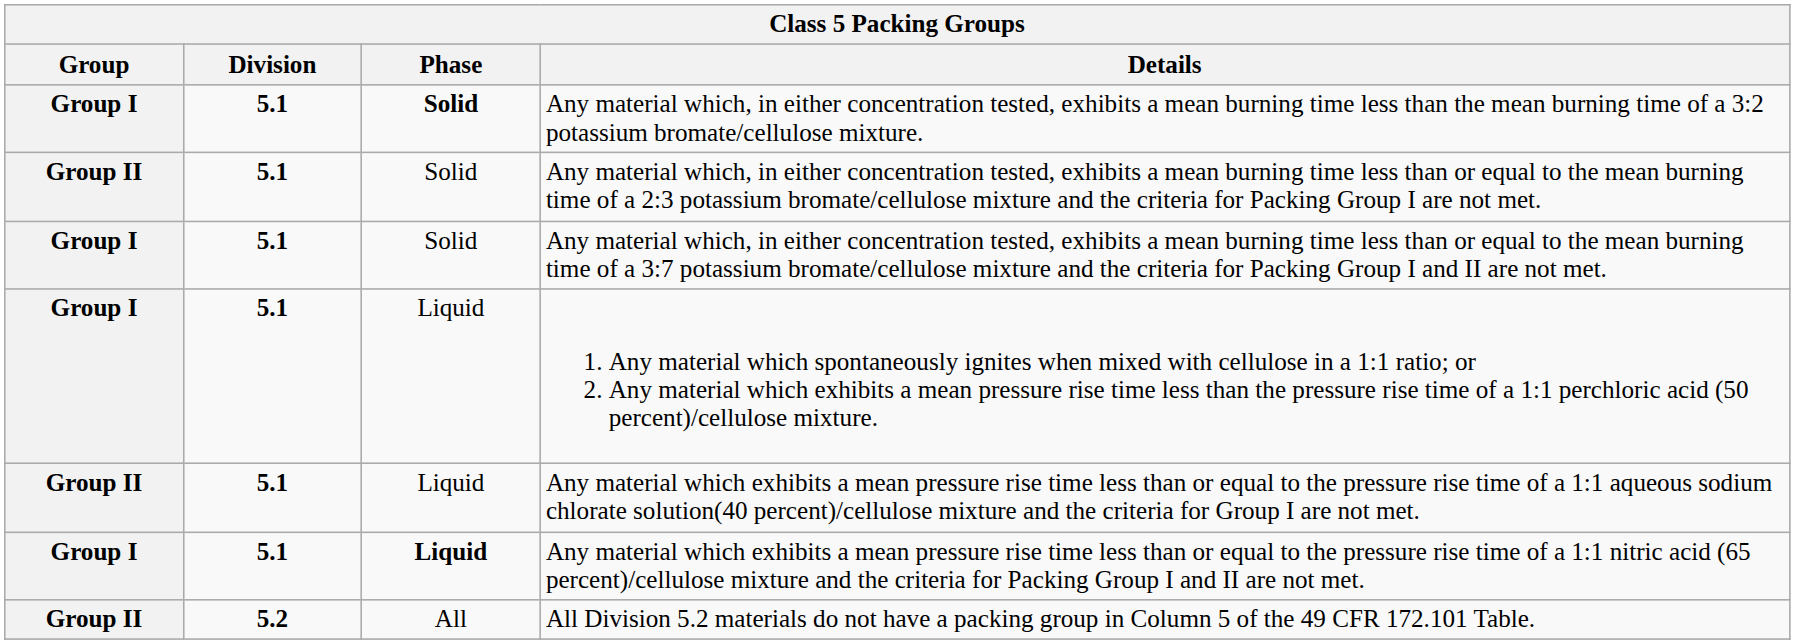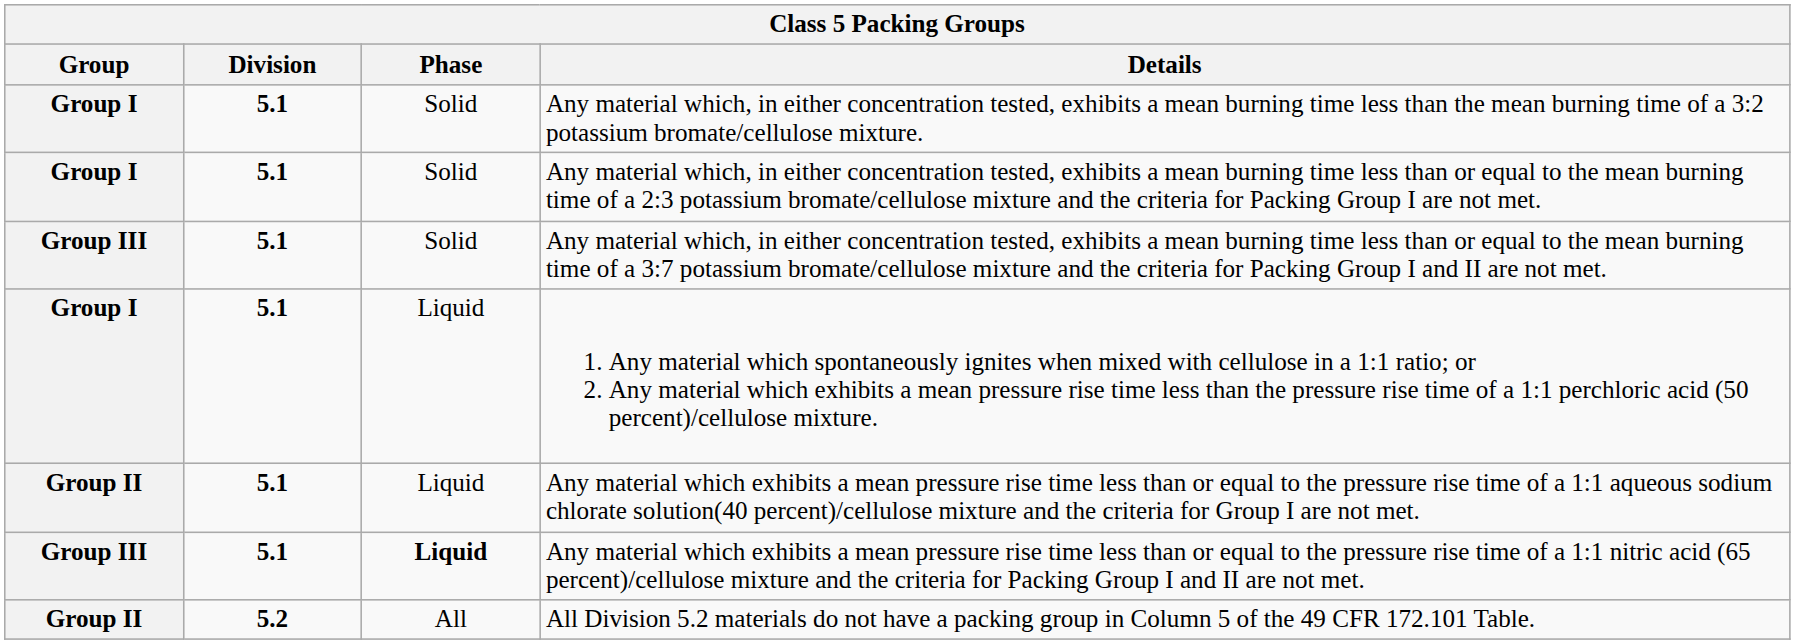row 3 | Phase: bold -> normal
row 4 | Group: Group II -> Group I
row 5 | Group: Group I -> Group III
row 8 | Group: Group I -> Group III
